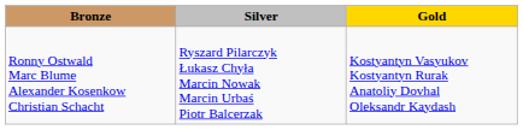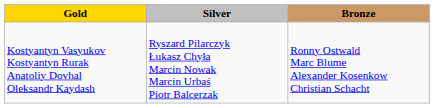columns swapped: Gold <-> Bronze
